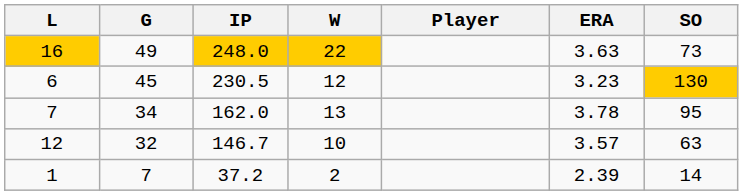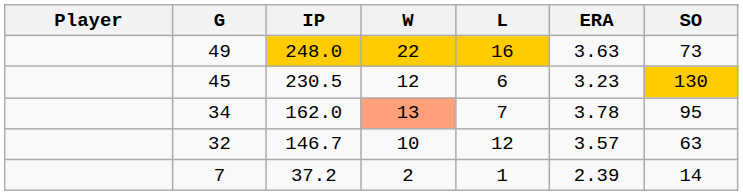columns swapped: Player <-> L
34 | W: no background -> lightsalmon background
